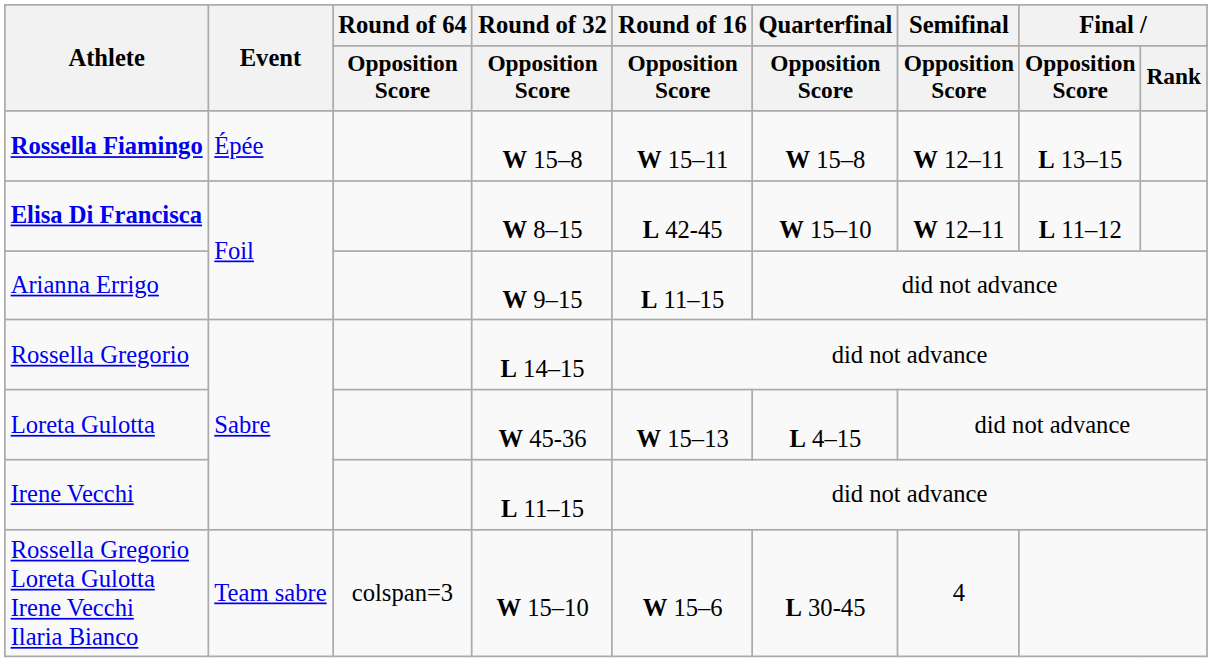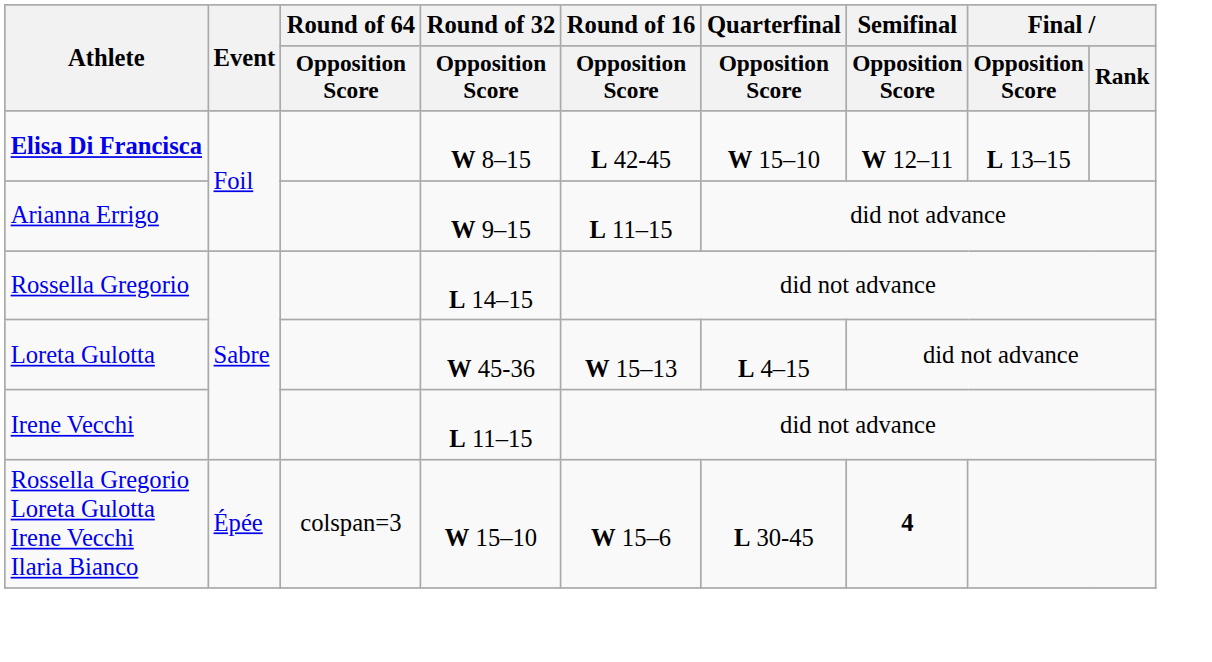- row: Rossella Fiamingo | Épée | W 15–8 | W 15–11 | W 15–8 | W 12–11 | L 13–15
Elisa Di Francisca | Final / Opposition Score: L 11–12 -> L 13–15
Rossella Gregorio Loreta Gulotta Irene Vecchi Ilaria Bianco | Event: Team sabre -> Épée
Rossella Gregorio Loreta Gulotta Irene Vecchi Ilaria Bianco | Semifinal / Opposition Score: normal -> bold
